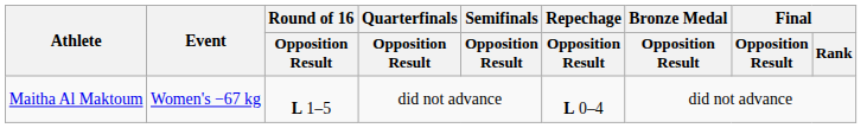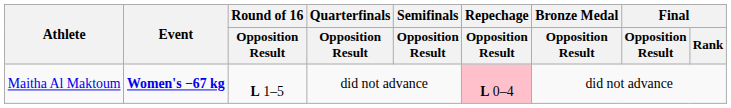Maitha Al Maktoum | Event: normal -> bold
Maitha Al Maktoum | Repechage / Opposition Result: no background -> pink background
